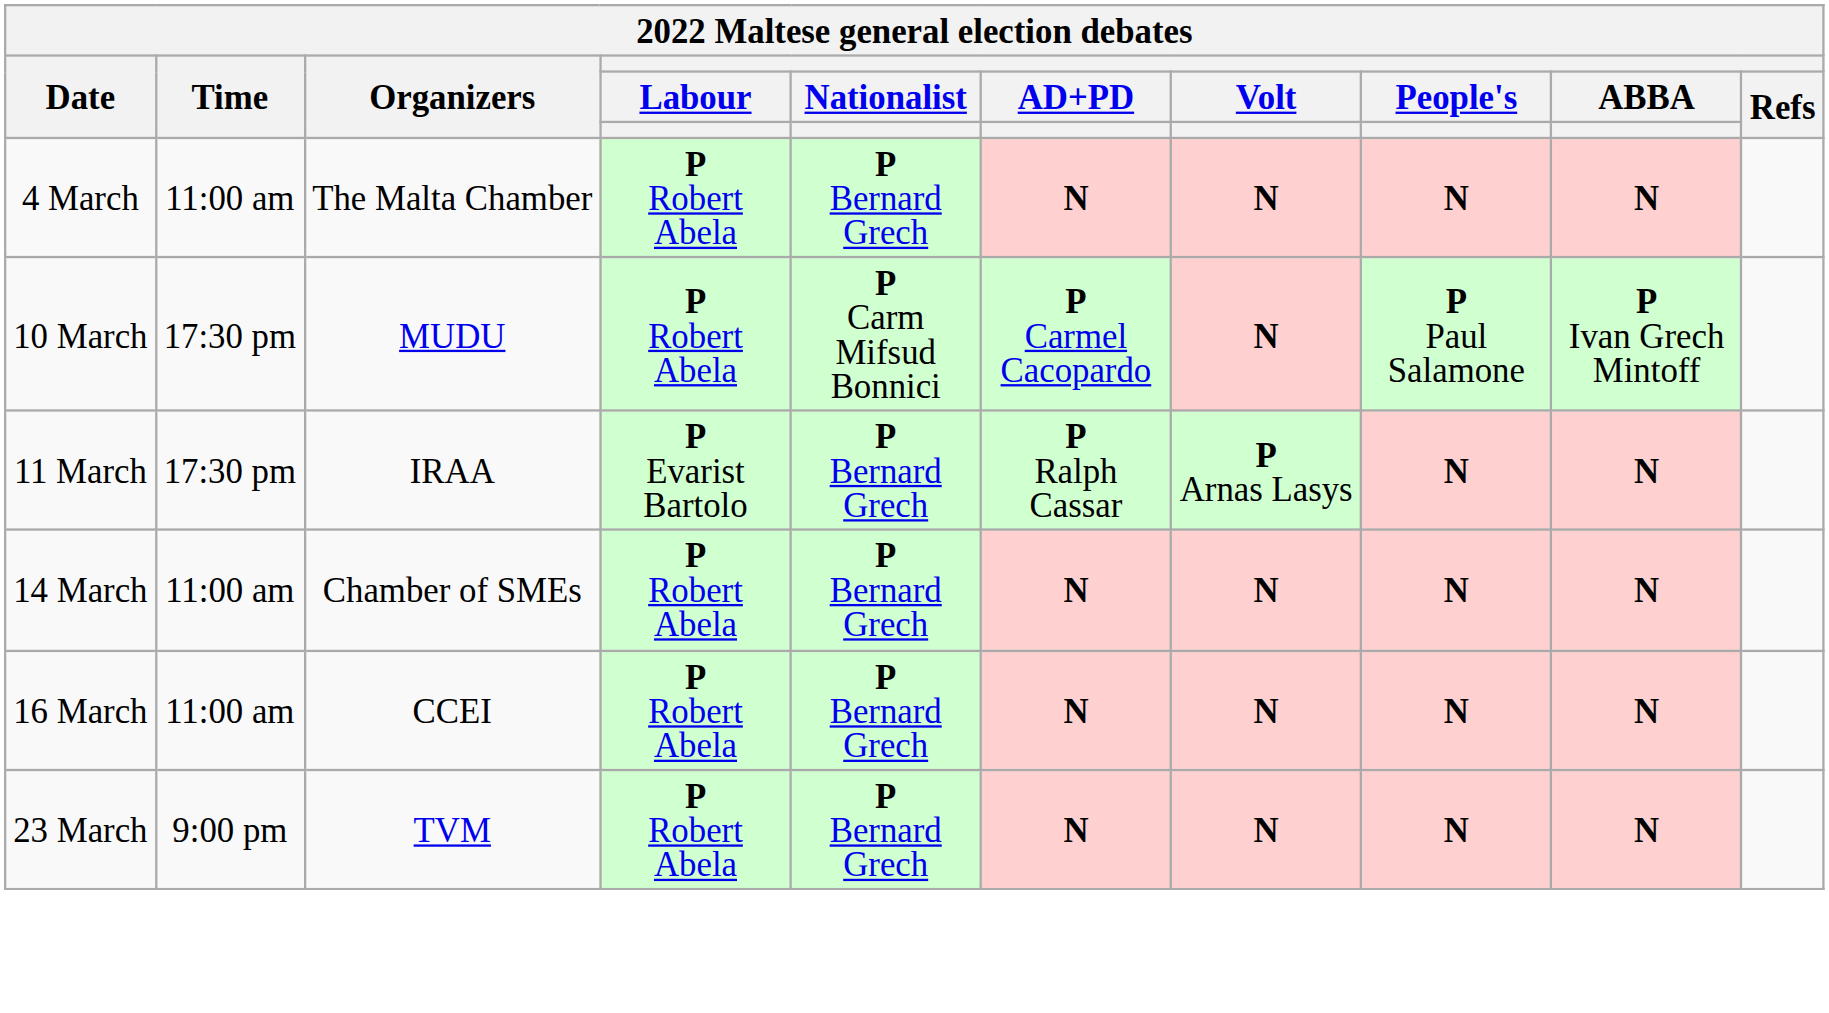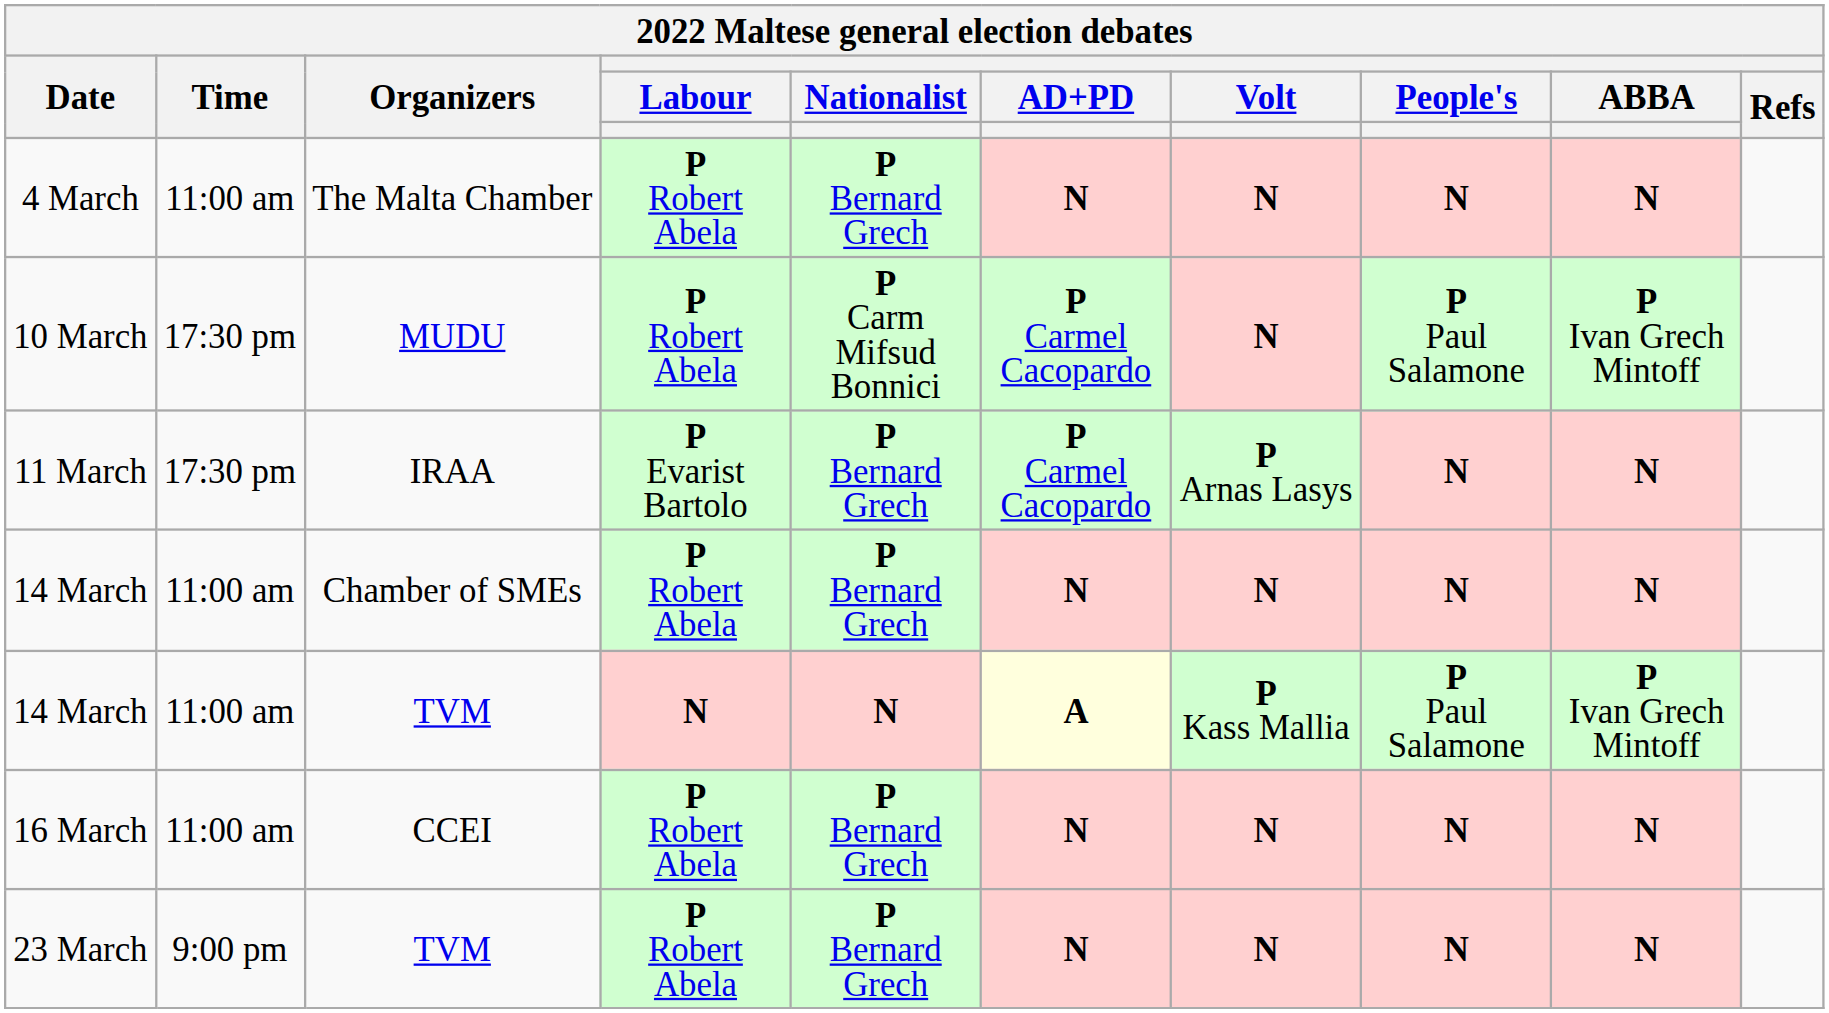11 March | AD+PD: P Ralph Cassar -> P Carmel Cacopardo
+ row: 14 March | 11:00 am | TVM | N | N | A | P Kass Mallia | P Paul Salamone | P Ivan Grech Mintoff
